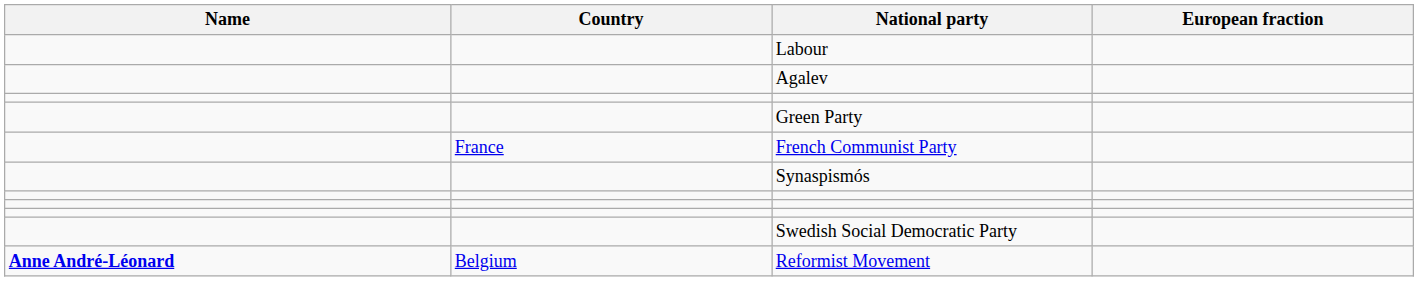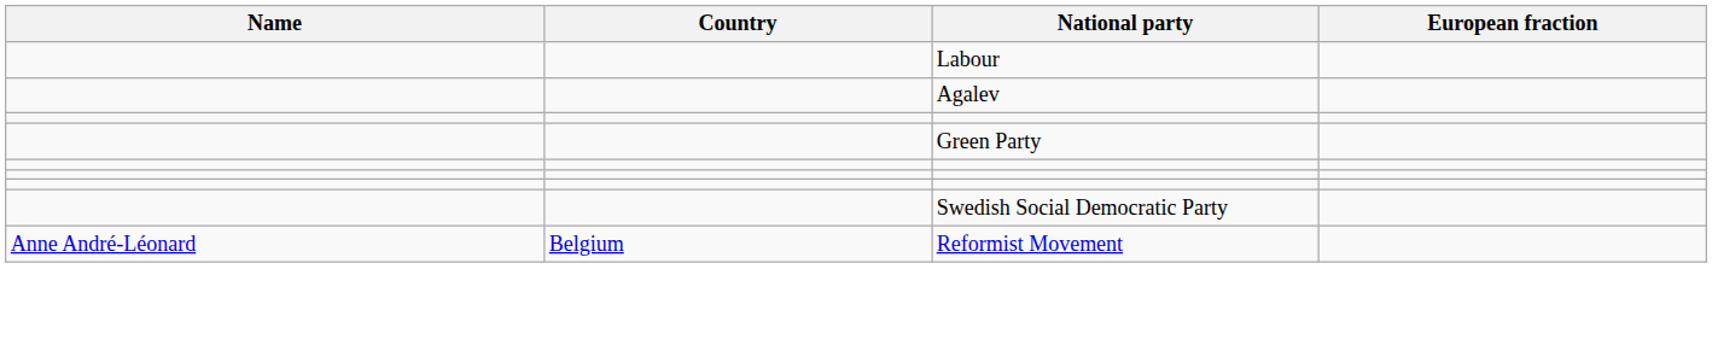- row: France | French Communist Party
- row: Synaspismós
Reformist Movement | Name: bold -> normal
